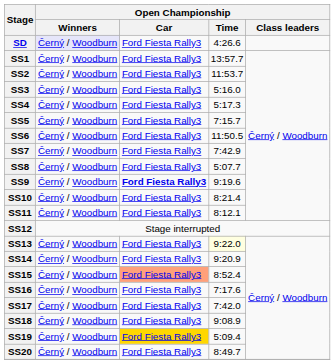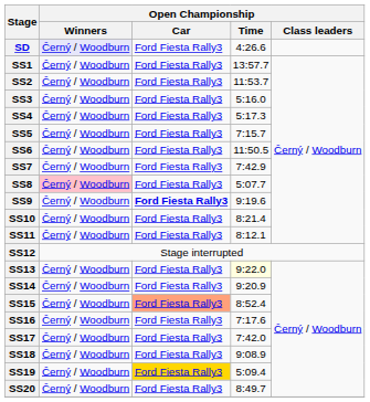SS8 | Open Championship / Winners: no background -> pink background
